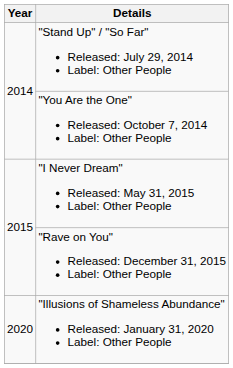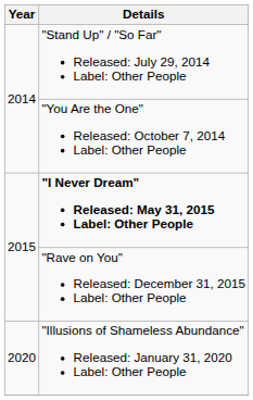"I Never Dream" Released: May 31, 2015 Label: Other People | Details: normal -> bold
